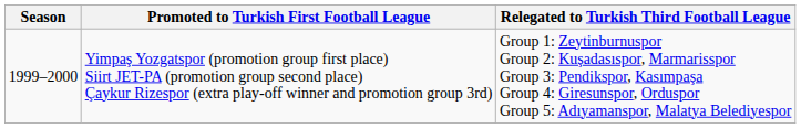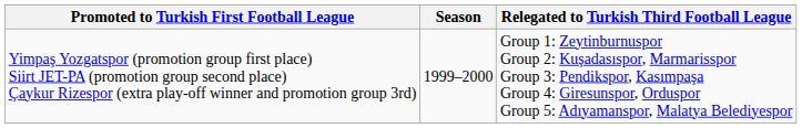columns swapped: Season <-> Promoted to Turkish First Football League
